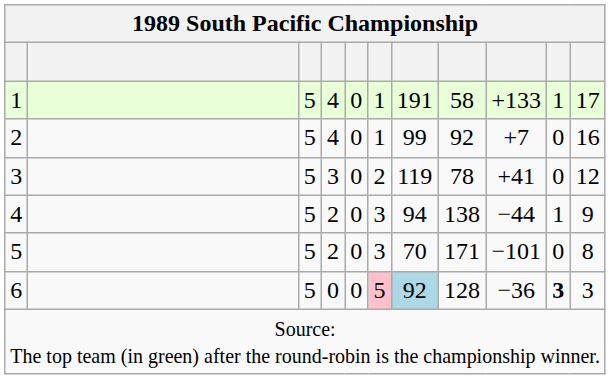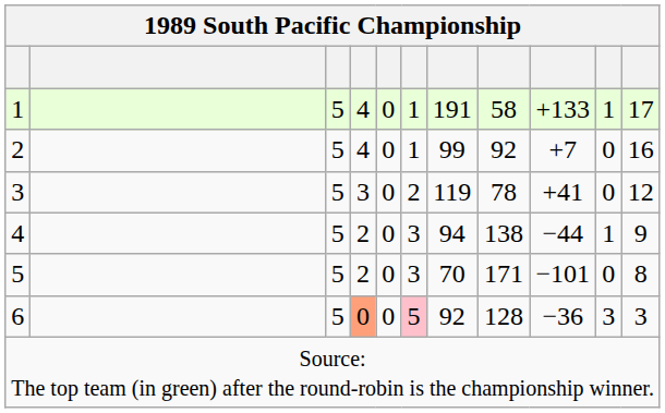6 | column 4: no background -> lightsalmon background
6 | column 7: lightblue background -> no background
6 | column 10: bold -> normal
